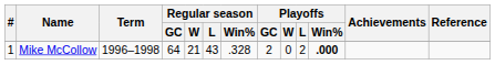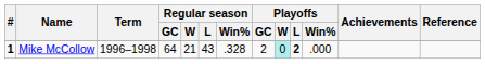Mike McCollow | #: normal -> bold
Mike McCollow | Playoffs / W: no background -> paleturquoise background
Mike McCollow | Playoffs / L: normal -> bold
Mike McCollow | Playoffs / Win%: bold -> normal
